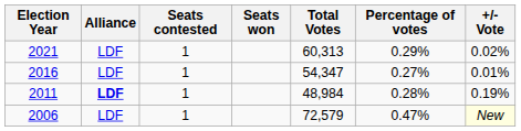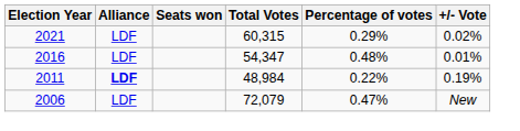- column: Seats contested | 1 | 1 | 1 | 1
2021 | Total Votes: 60,313 -> 60,315
2016 | Percentage of votes: 0.27% -> 0.48%
2011 | Percentage of votes: 0.28% -> 0.22%
2006 | Total Votes: 72,579 -> 72,079
2006 | +/- Vote: lightyellow background -> no background
